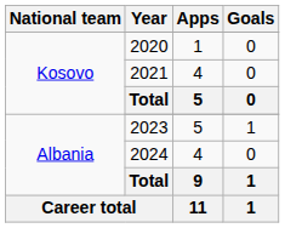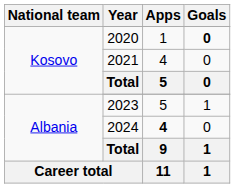2020 | Goals: normal -> bold
2024 | Apps: normal -> bold
